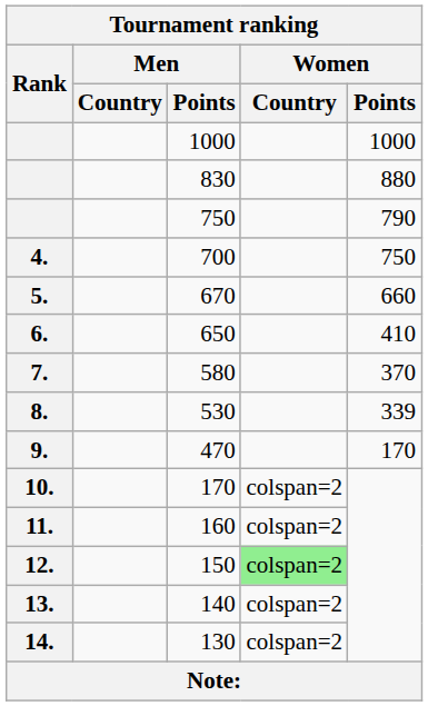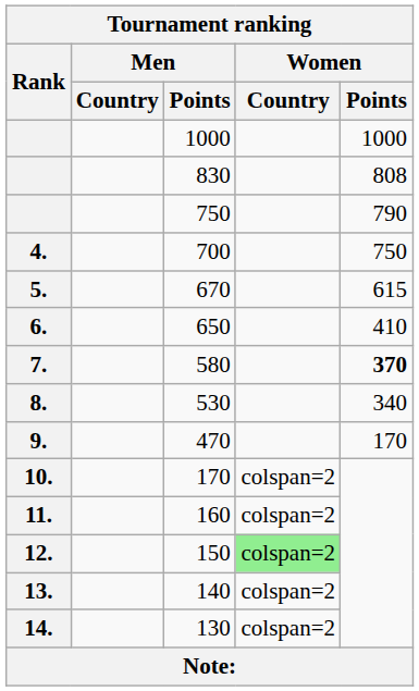830 | Women / Points: 880 -> 808
670 | Women / Points: 660 -> 615
580 | Women / Points: normal -> bold
530 | Women / Points: 339 -> 340
